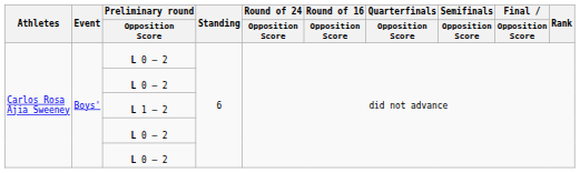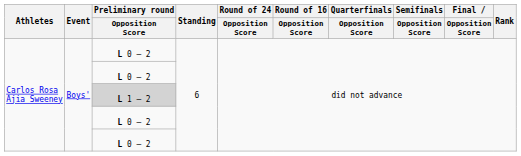L 1 – 2 | Preliminary round / Opposition Score: no background -> lightgrey background
